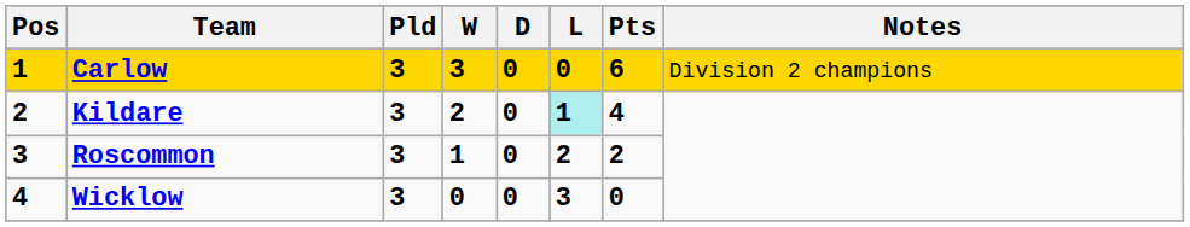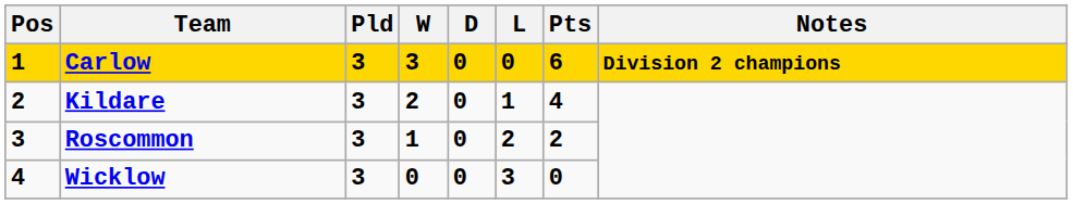Carlow | Notes: normal -> bold
Kildare | L: paleturquoise background -> no background
